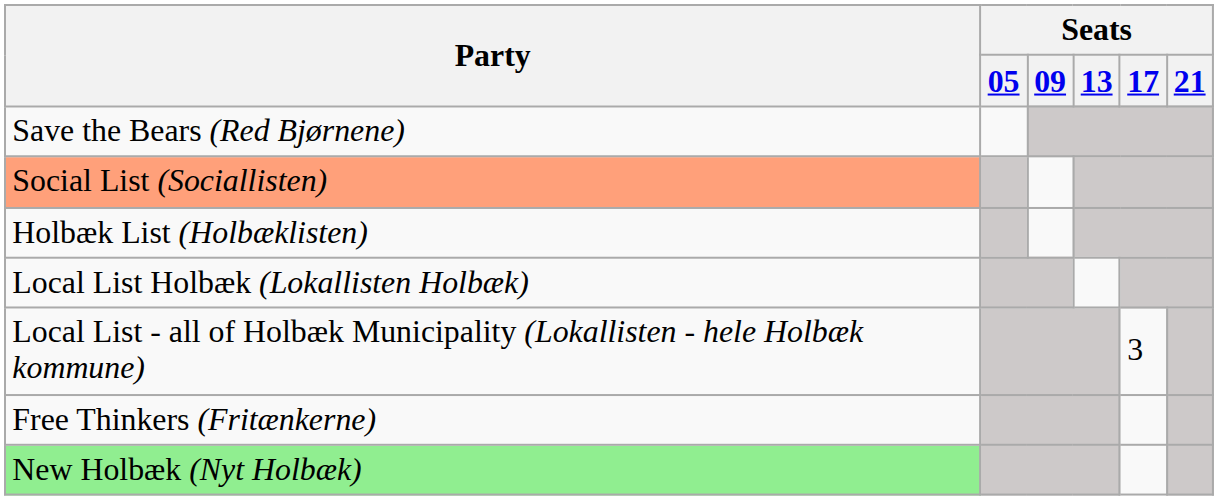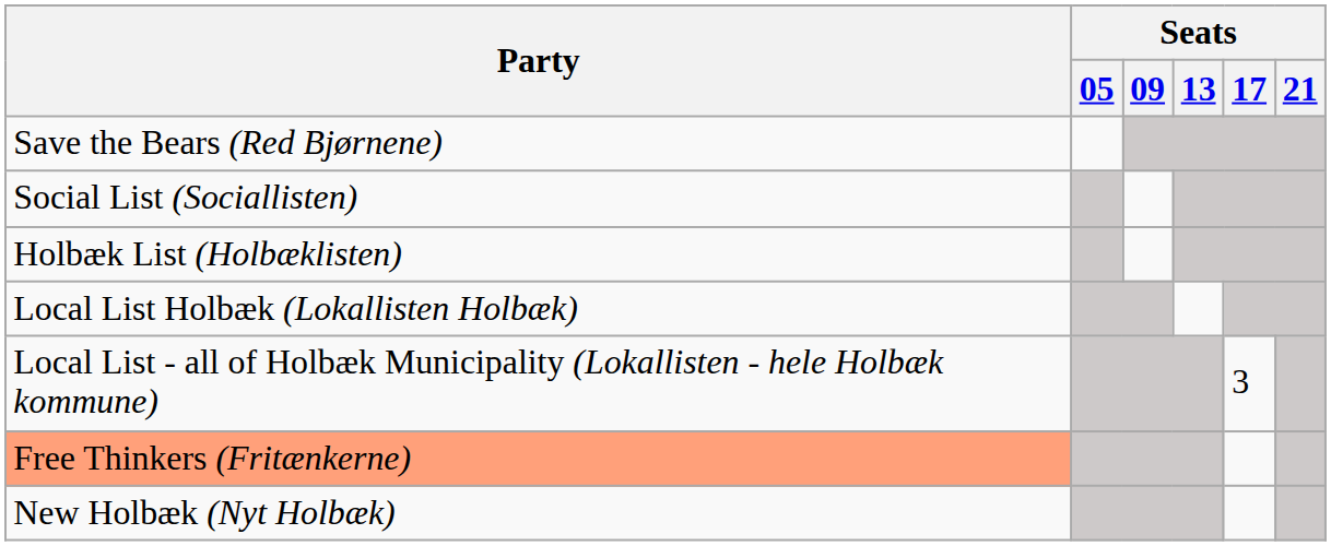Social List (Sociallisten) | Party: lightsalmon background -> no background
Free Thinkers (Fritænkerne) | Party: no background -> lightsalmon background
New Holbæk (Nyt Holbæk) | Party: lightgreen background -> no background
